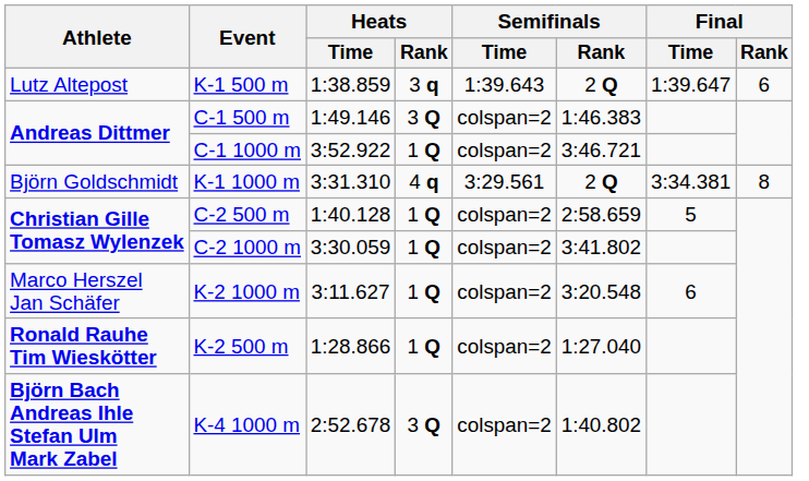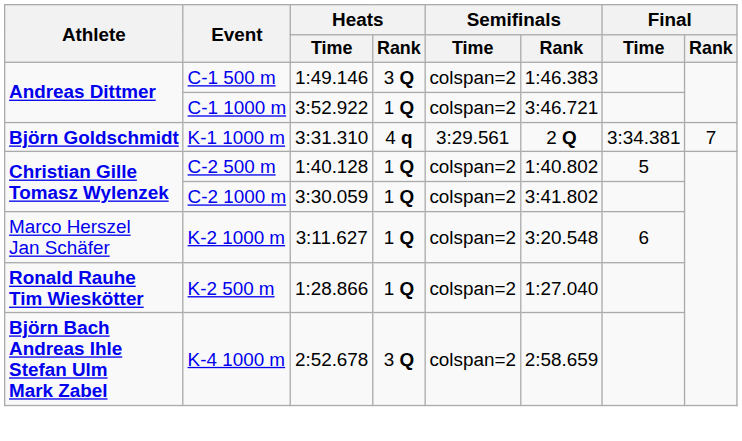- row: Lutz Altepost | K-1 500 m | 1:38.859 | 3 q | 1:39.643 | 2 Q | 1:39.647 | 6
K-1 1000 m | Athlete: normal -> bold
K-1 1000 m | Final / Rank: 8 -> 7
C-2 500 m | Semifinals / Rank: 2:58.659 -> 1:40.802
K-4 1000 m | Semifinals / Rank: 1:40.802 -> 2:58.659
